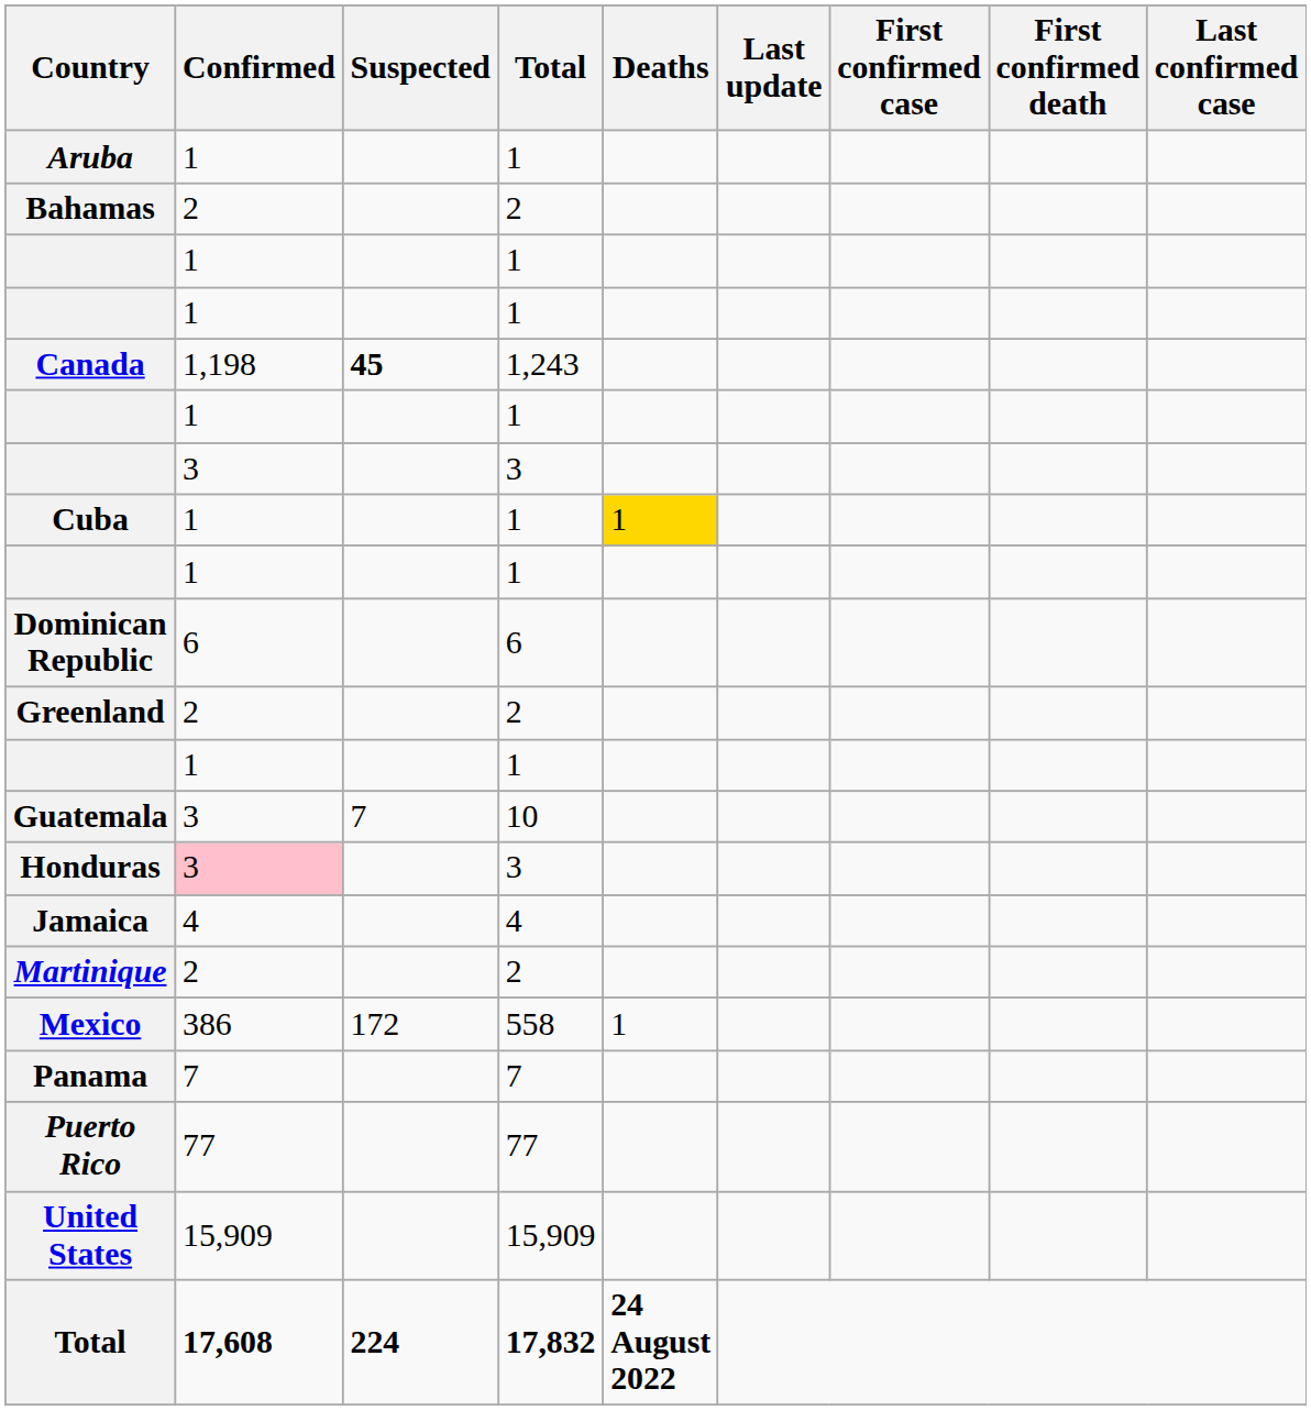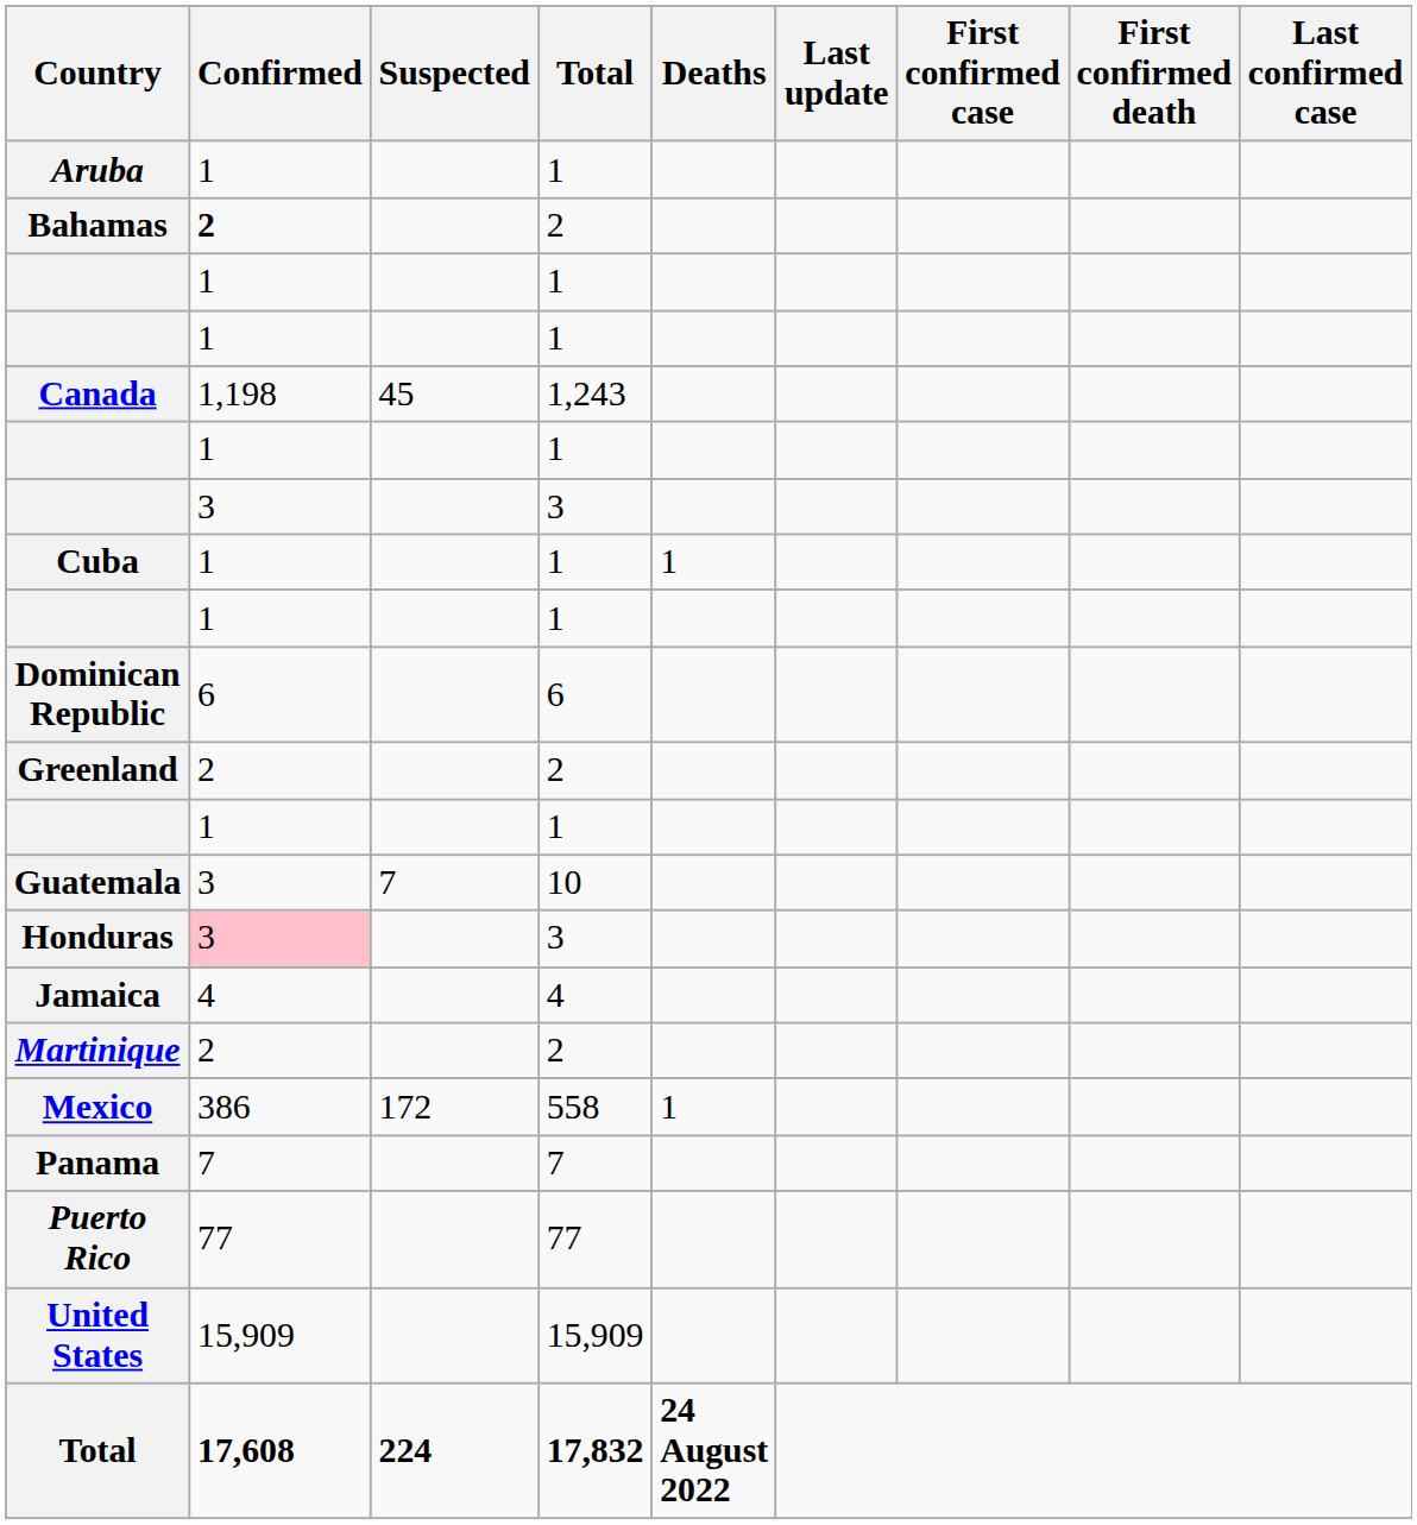Bahamas | Confirmed: normal -> bold
Canada | Suspected: bold -> normal
Cuba | Deaths: gold background -> no background
